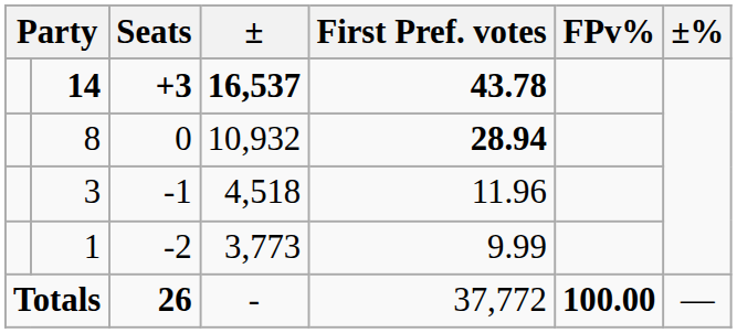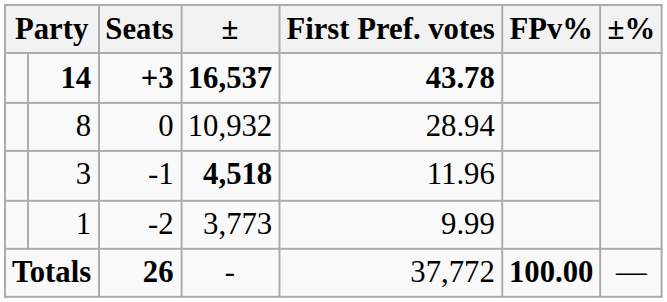8 | First Pref. votes: bold -> normal
3 | ±: normal -> bold
